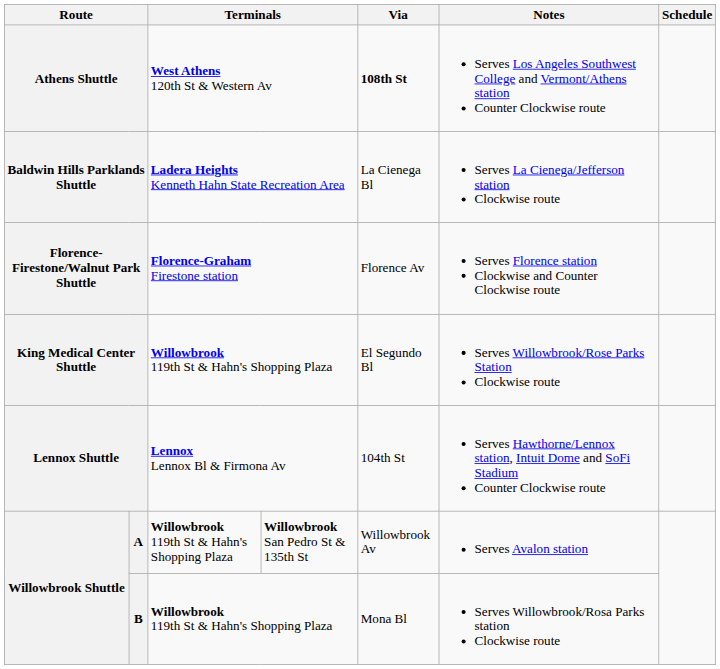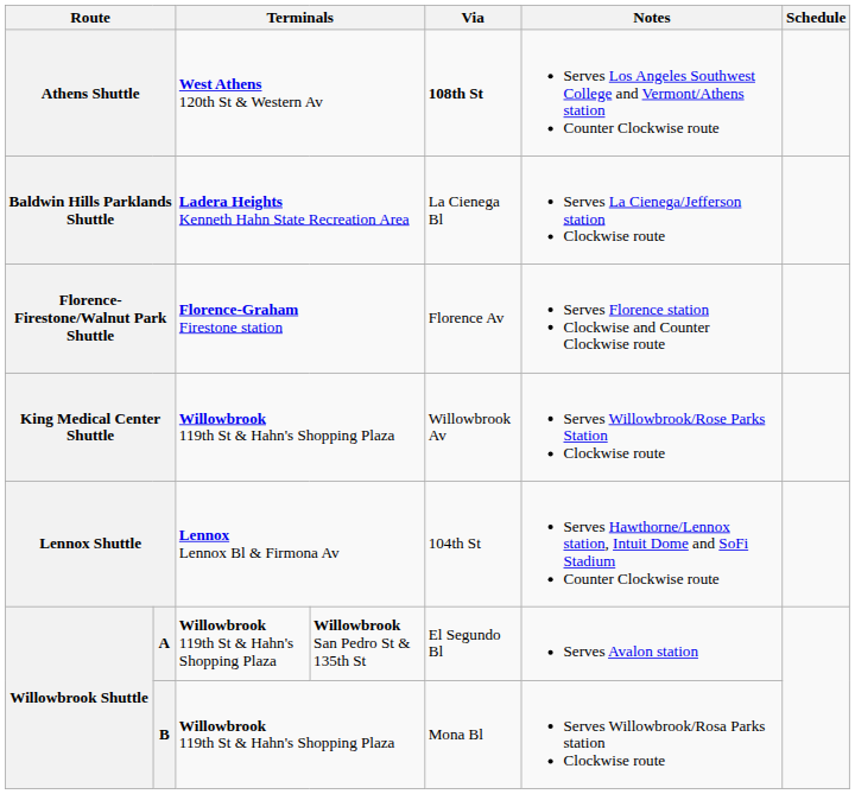King Medical Center Shuttle | Via: El Segundo Bl -> Willowbrook Av
A | Via: Willowbrook Av -> El Segundo Bl
